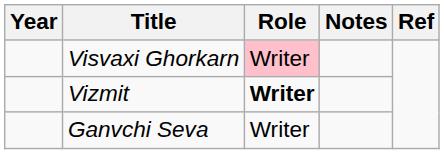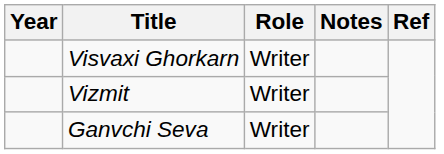Visvaxi Ghorkarn | Role: pink background -> no background
Vizmit | Role: bold -> normal
